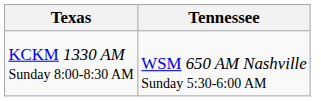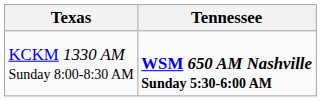KCKM 1330 AM Sunday 8:00-8:30 AM | Tennessee: normal -> bold
